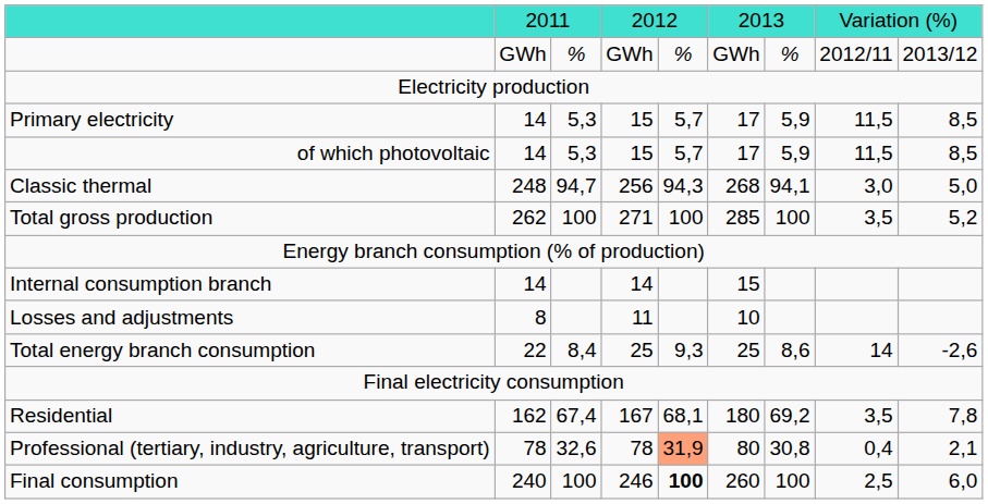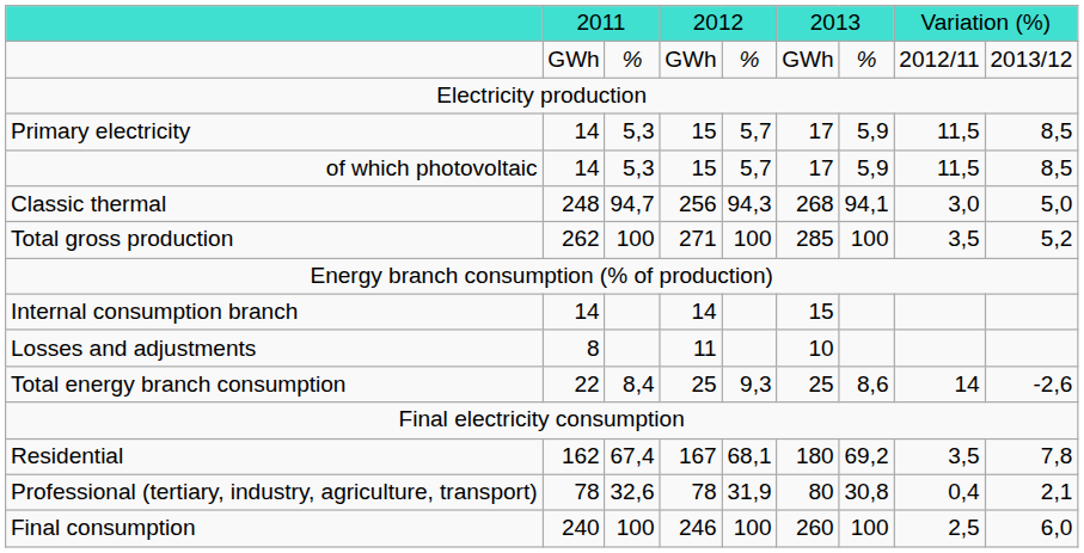Professional (tertiary, industry, agriculture, transport) | column 5: lightsalmon background -> no background
Final consumption | column 5: bold -> normal
